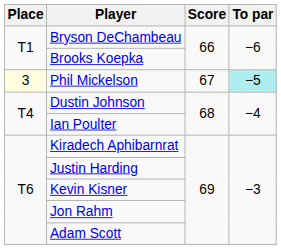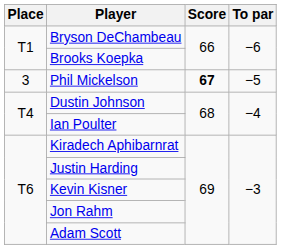Phil Mickelson | Place: lightyellow background -> no background
Phil Mickelson | Score: normal -> bold
Phil Mickelson | To par: paleturquoise background -> no background
